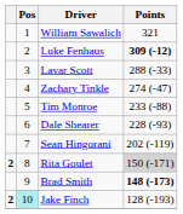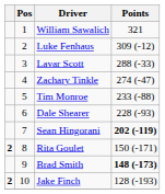Luke Fenhaus | Points: bold -> normal
Sean Hingorani | Points: normal -> bold
Rita Goulet | Points: lightgrey background -> no background
Jake Finch | Pos: paleturquoise background -> no background
